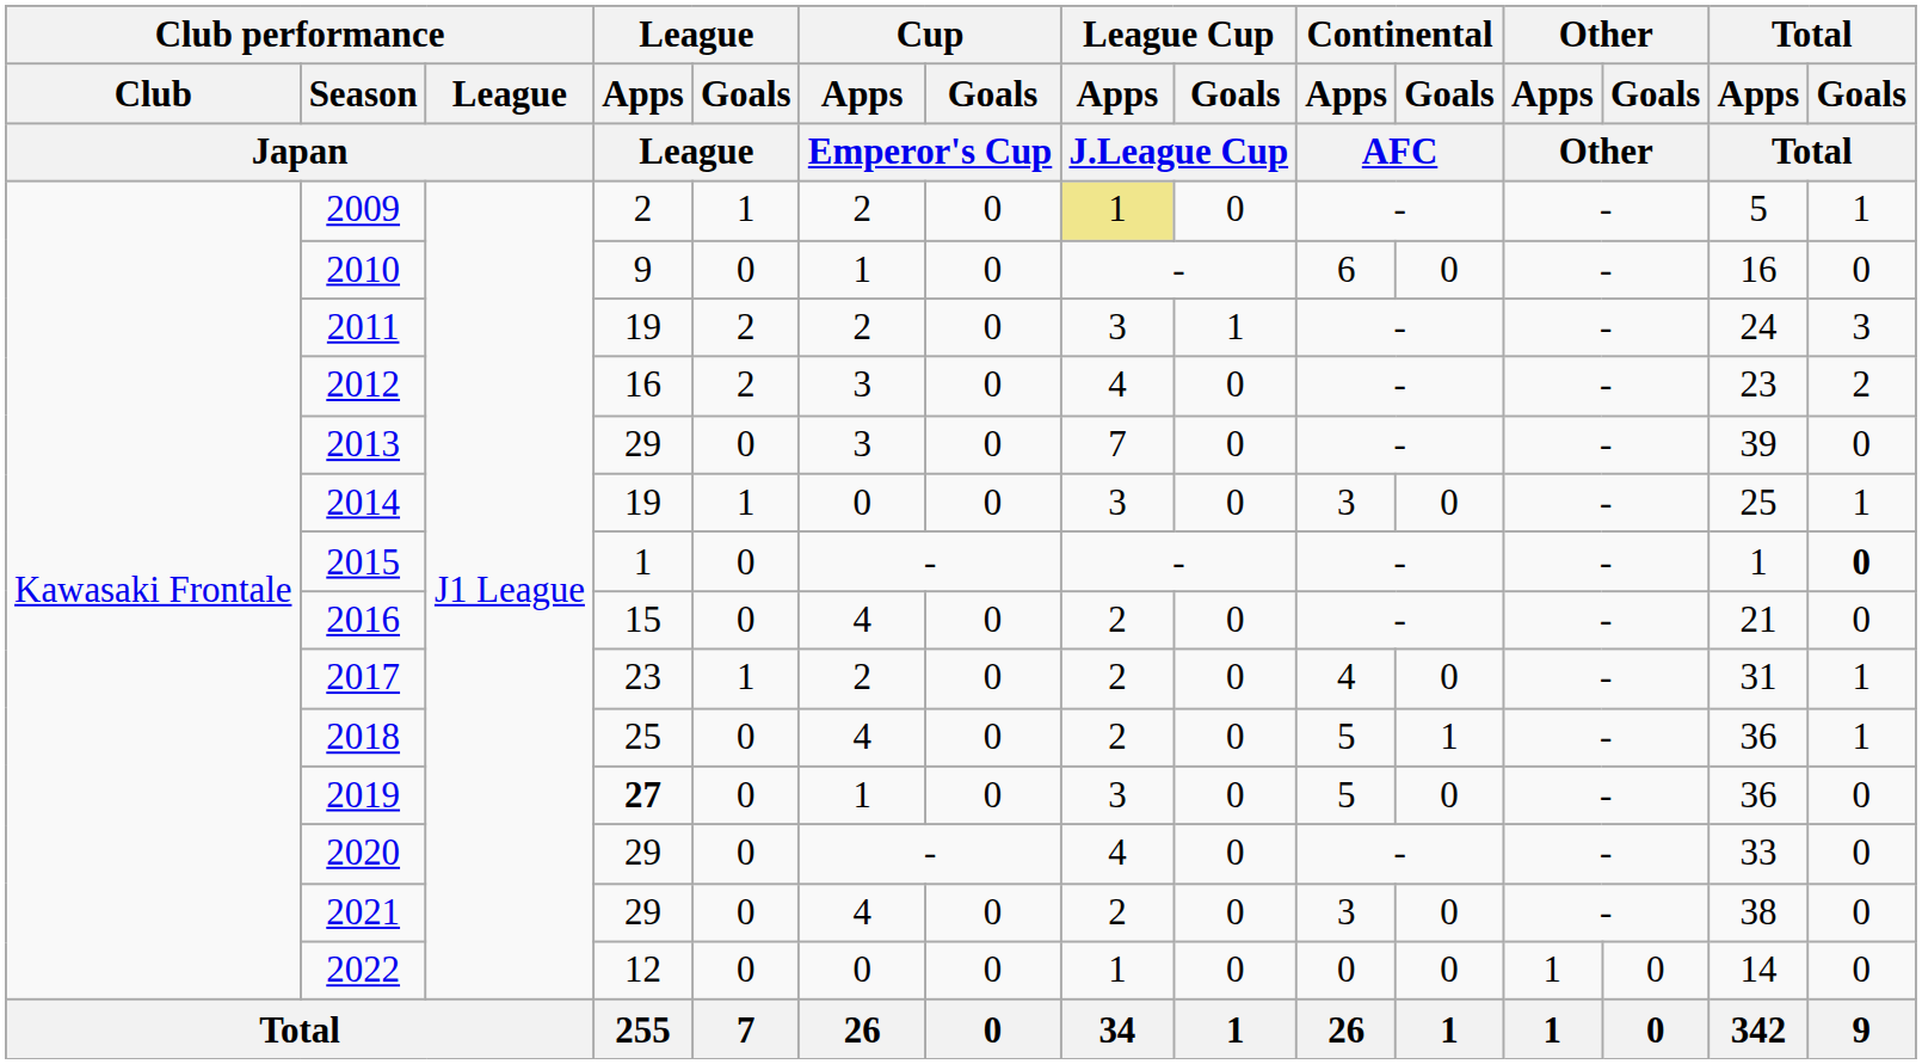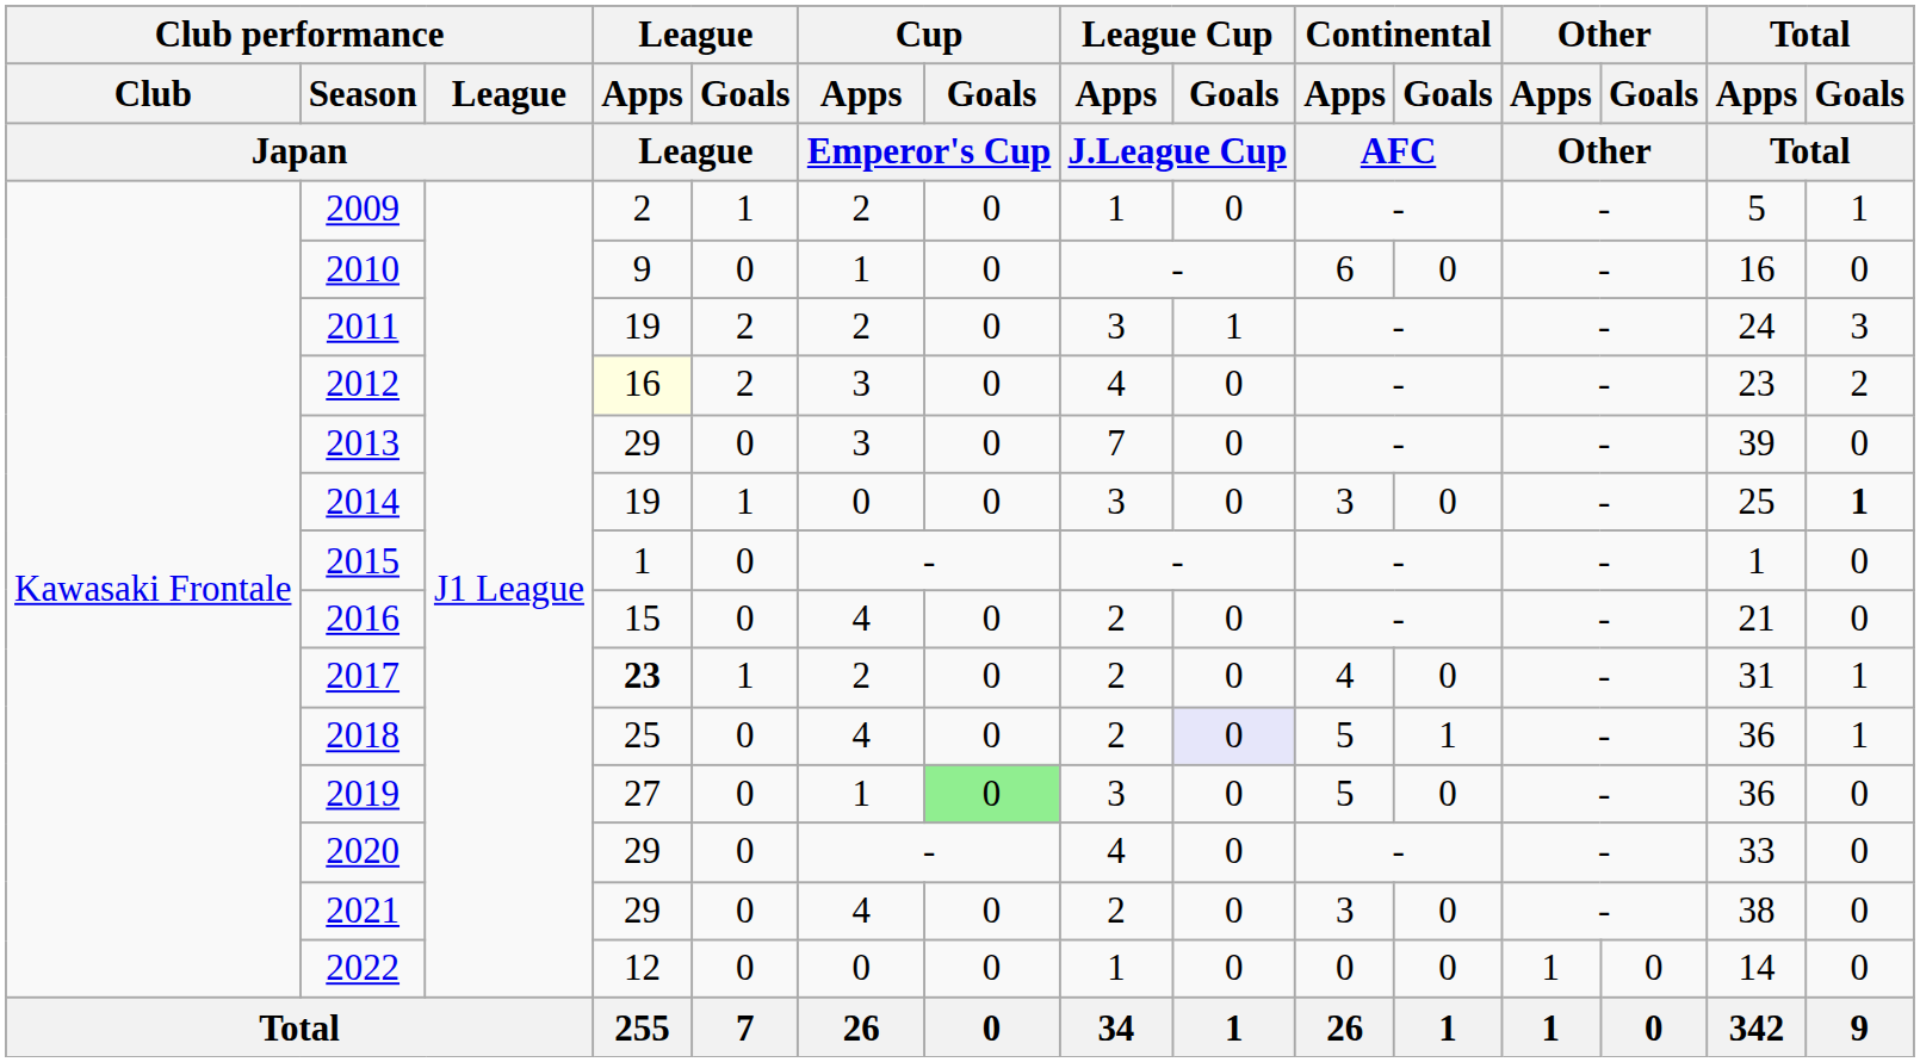2009 | League Cup / Apps / J.League Cup: khaki background -> no background
2012 | League / Apps / League: no background -> lightyellow background
2014 | Total / Goals / Total: normal -> bold
2015 | Total / Goals / Total: bold -> normal
2017 | League / Apps / League: normal -> bold
2018 | League Cup / Goals / J.League Cup: no background -> lavender background
2019 | League / Apps / League: bold -> normal
2019 | Cup / Goals / Emperor's Cup: no background -> lightgreen background
